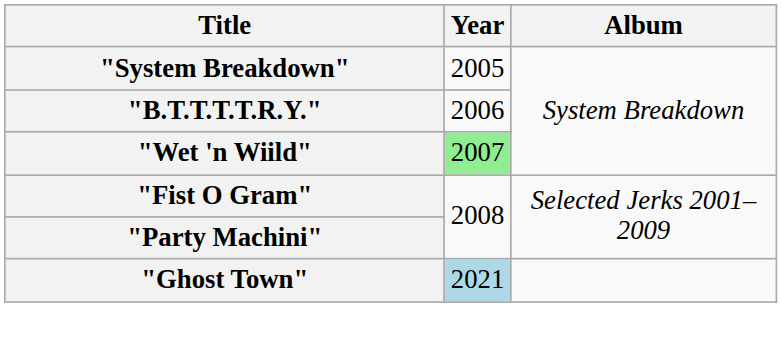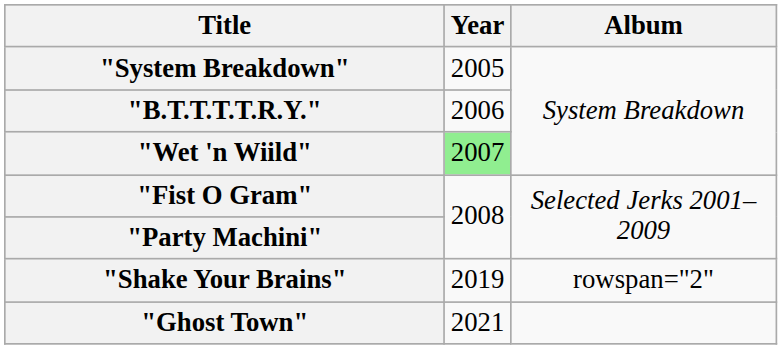+ row: "Shake Your Brains" | 2019 | rowspan="2"
"Ghost Town" | Year: lightblue background -> no background
